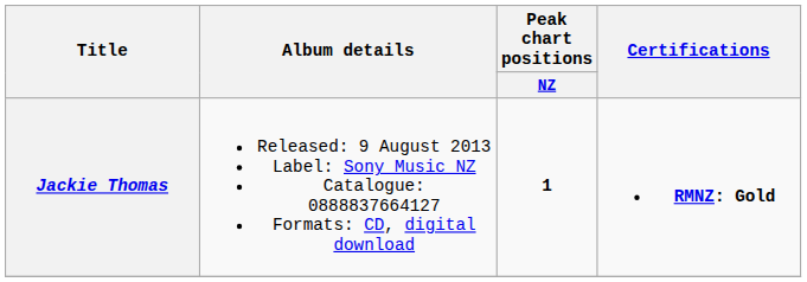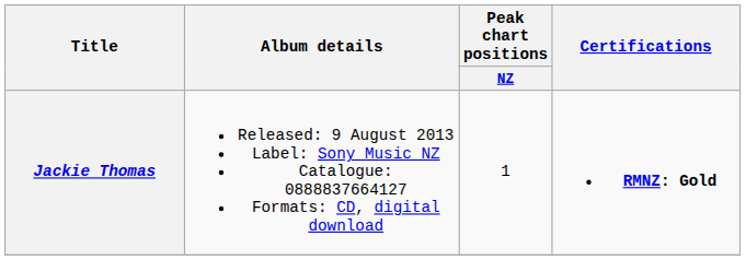Jackie Thomas | Peak chart positions / NZ: bold -> normal
